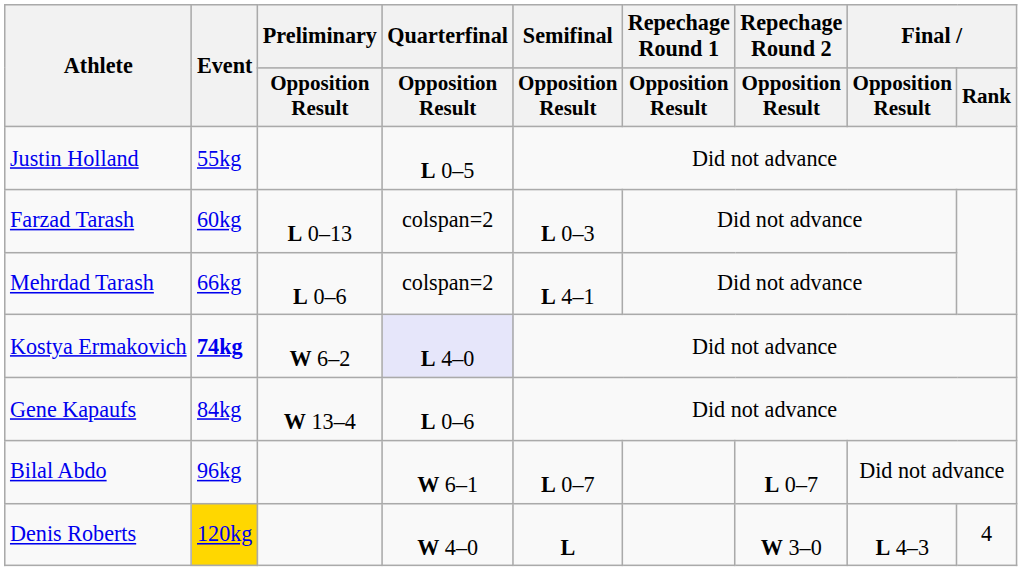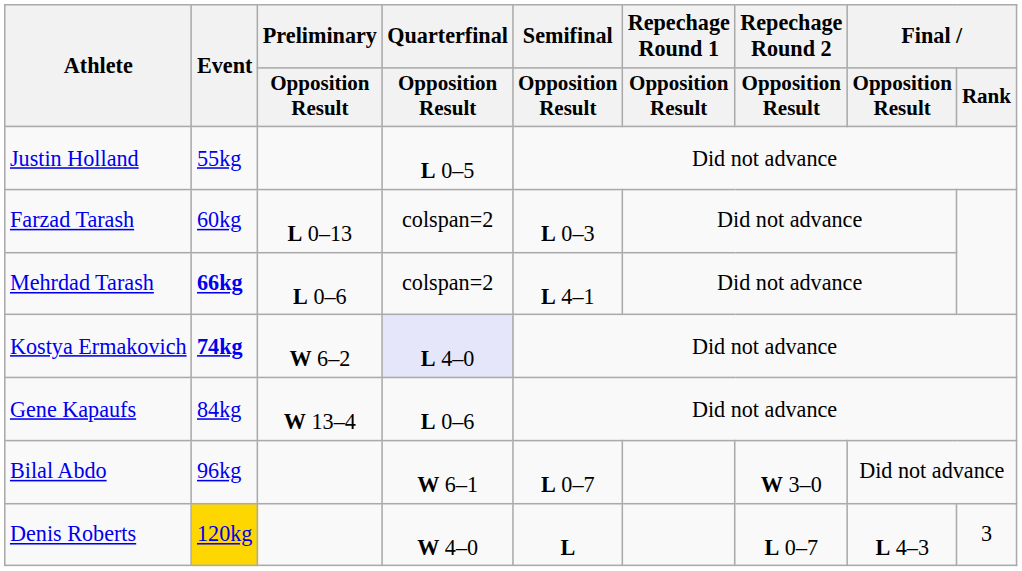Mehrdad Tarash | Event: normal -> bold
Bilal Abdo | Repechage Round 2 / Opposition Result: L 0–7 -> W 3–0
Denis Roberts | Repechage Round 2 / Opposition Result: W 3–0 -> L 0–7
Denis Roberts | Final / Rank: 4 -> 3
